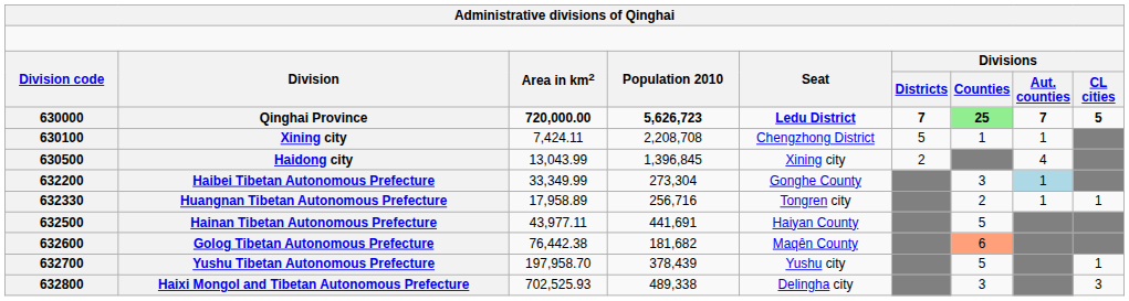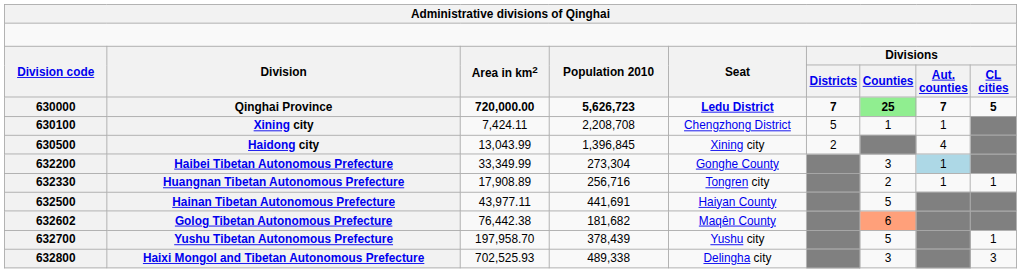Huangnan Tibetan Autonomous Prefecture | column 3: 17,958.89 -> 17,908.89
Golog Tibetan Autonomous Prefecture | column 1: 632600 -> 632602
